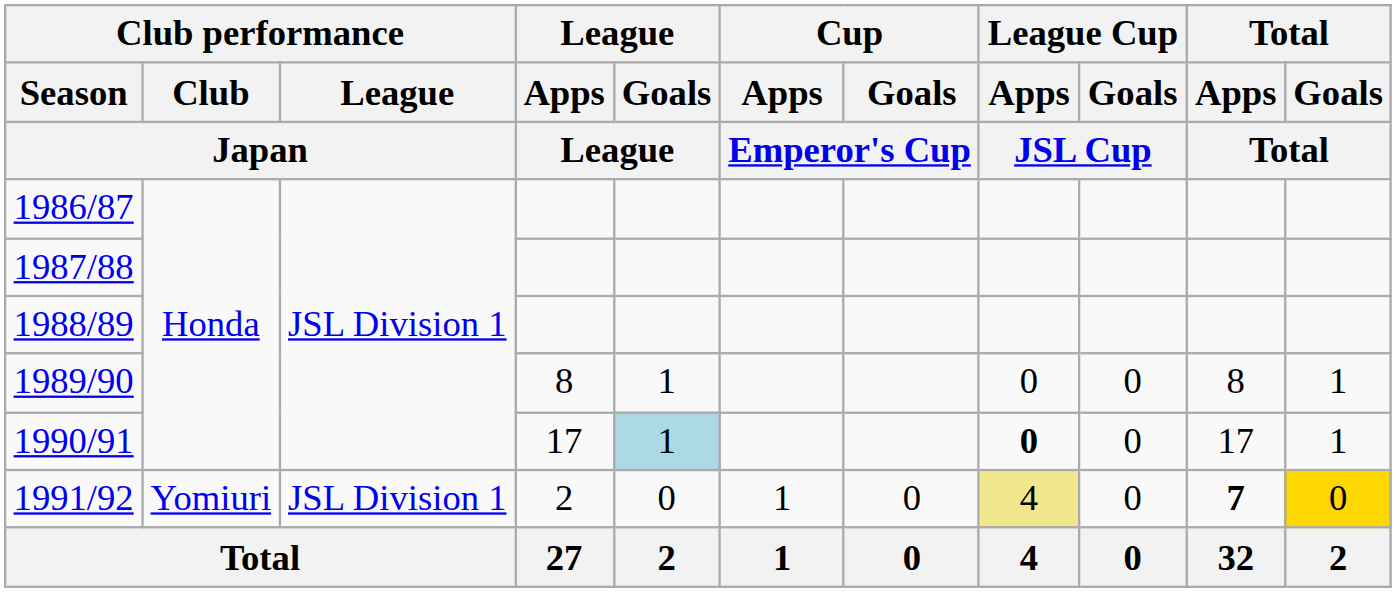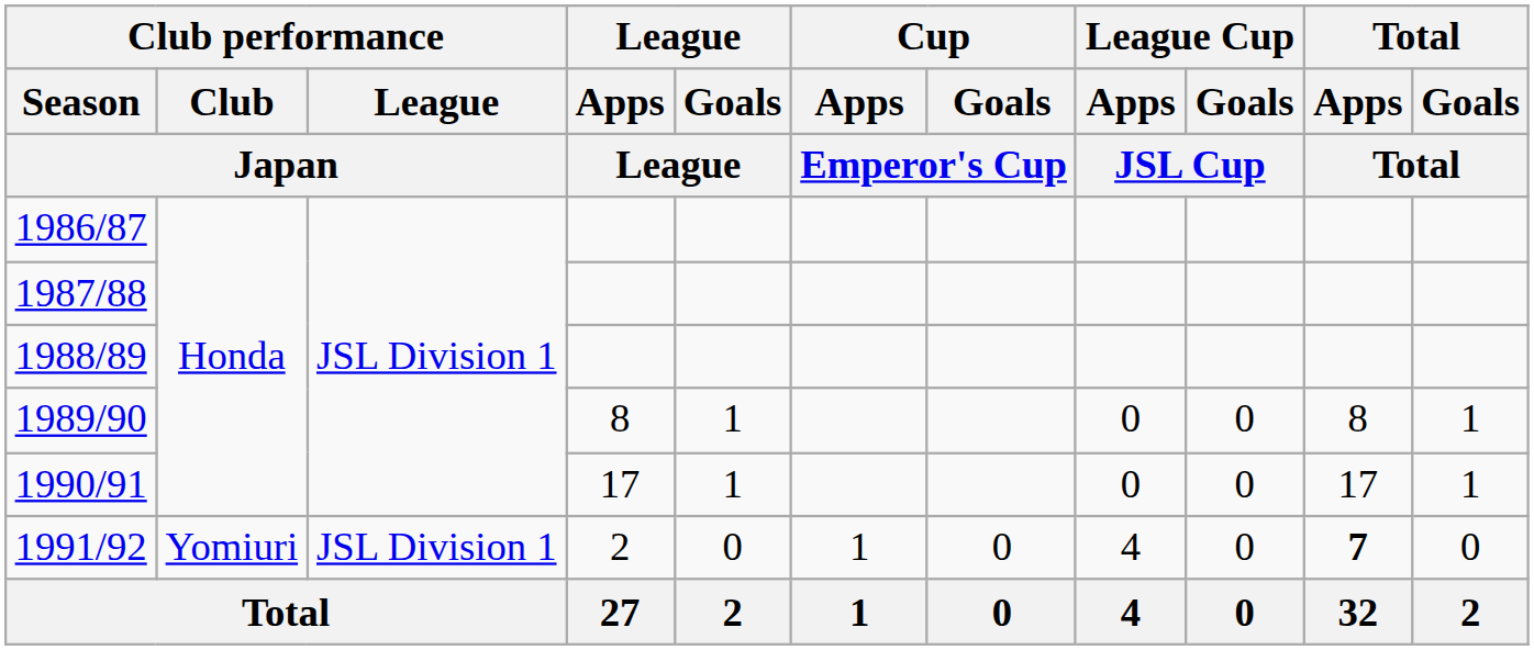1990/91 | League / Goals / League: lightblue background -> no background
1990/91 | League Cup / Apps / JSL Cup: bold -> normal
1991/92 | League Cup / Apps / JSL Cup: khaki background -> no background
1991/92 | Total / Goals / Total: gold background -> no background
